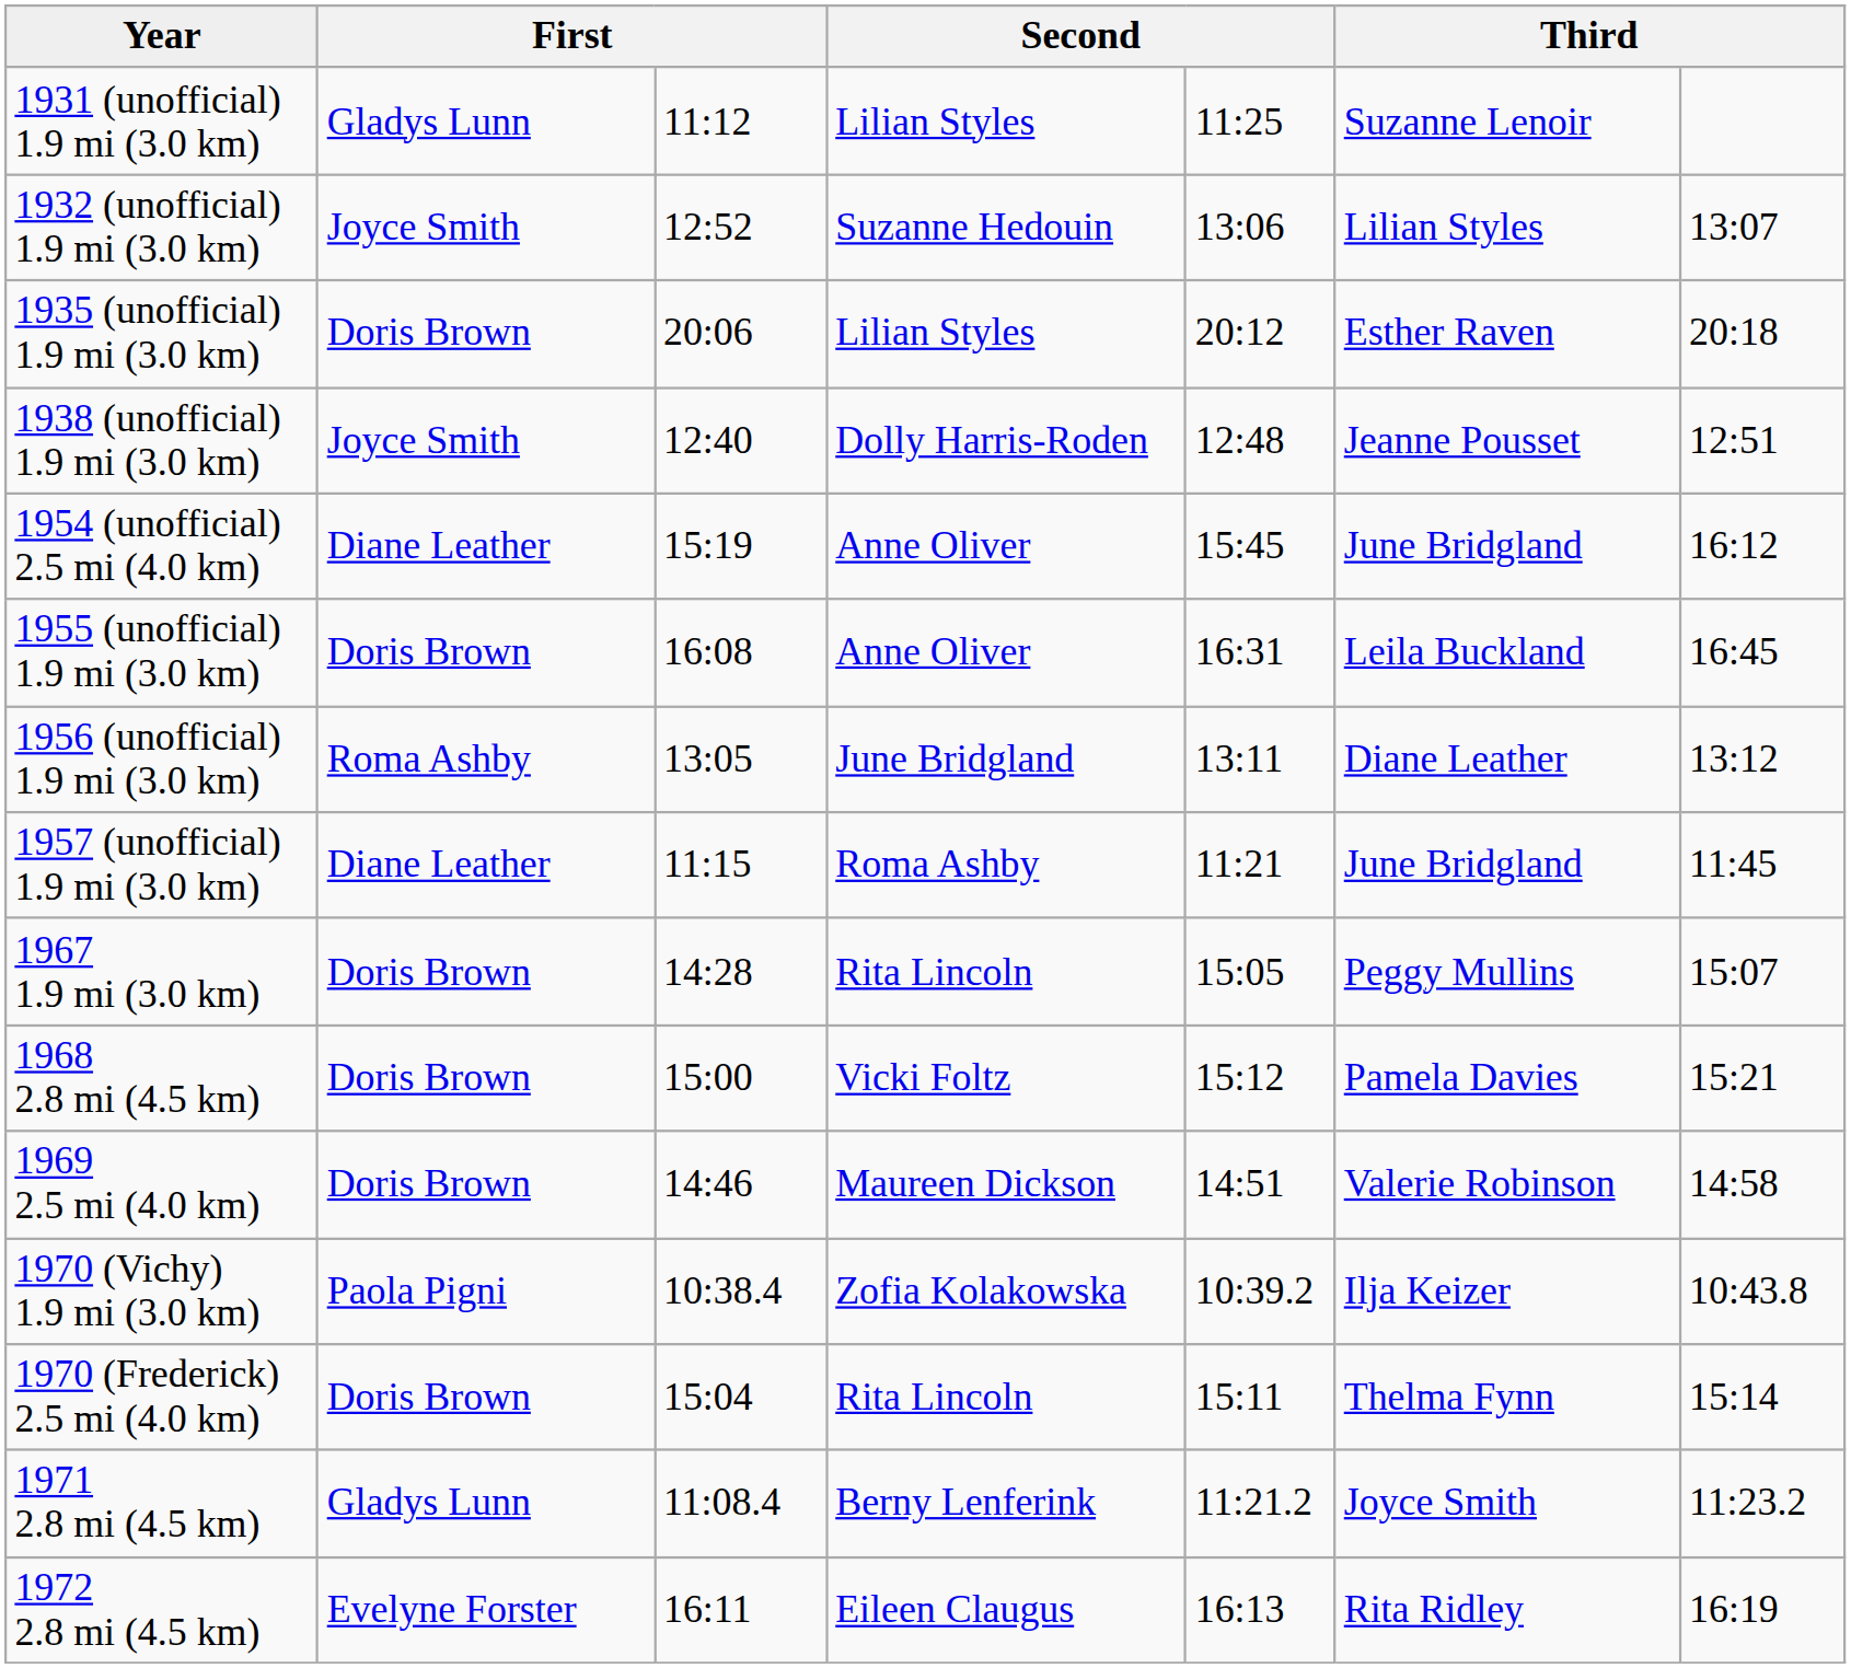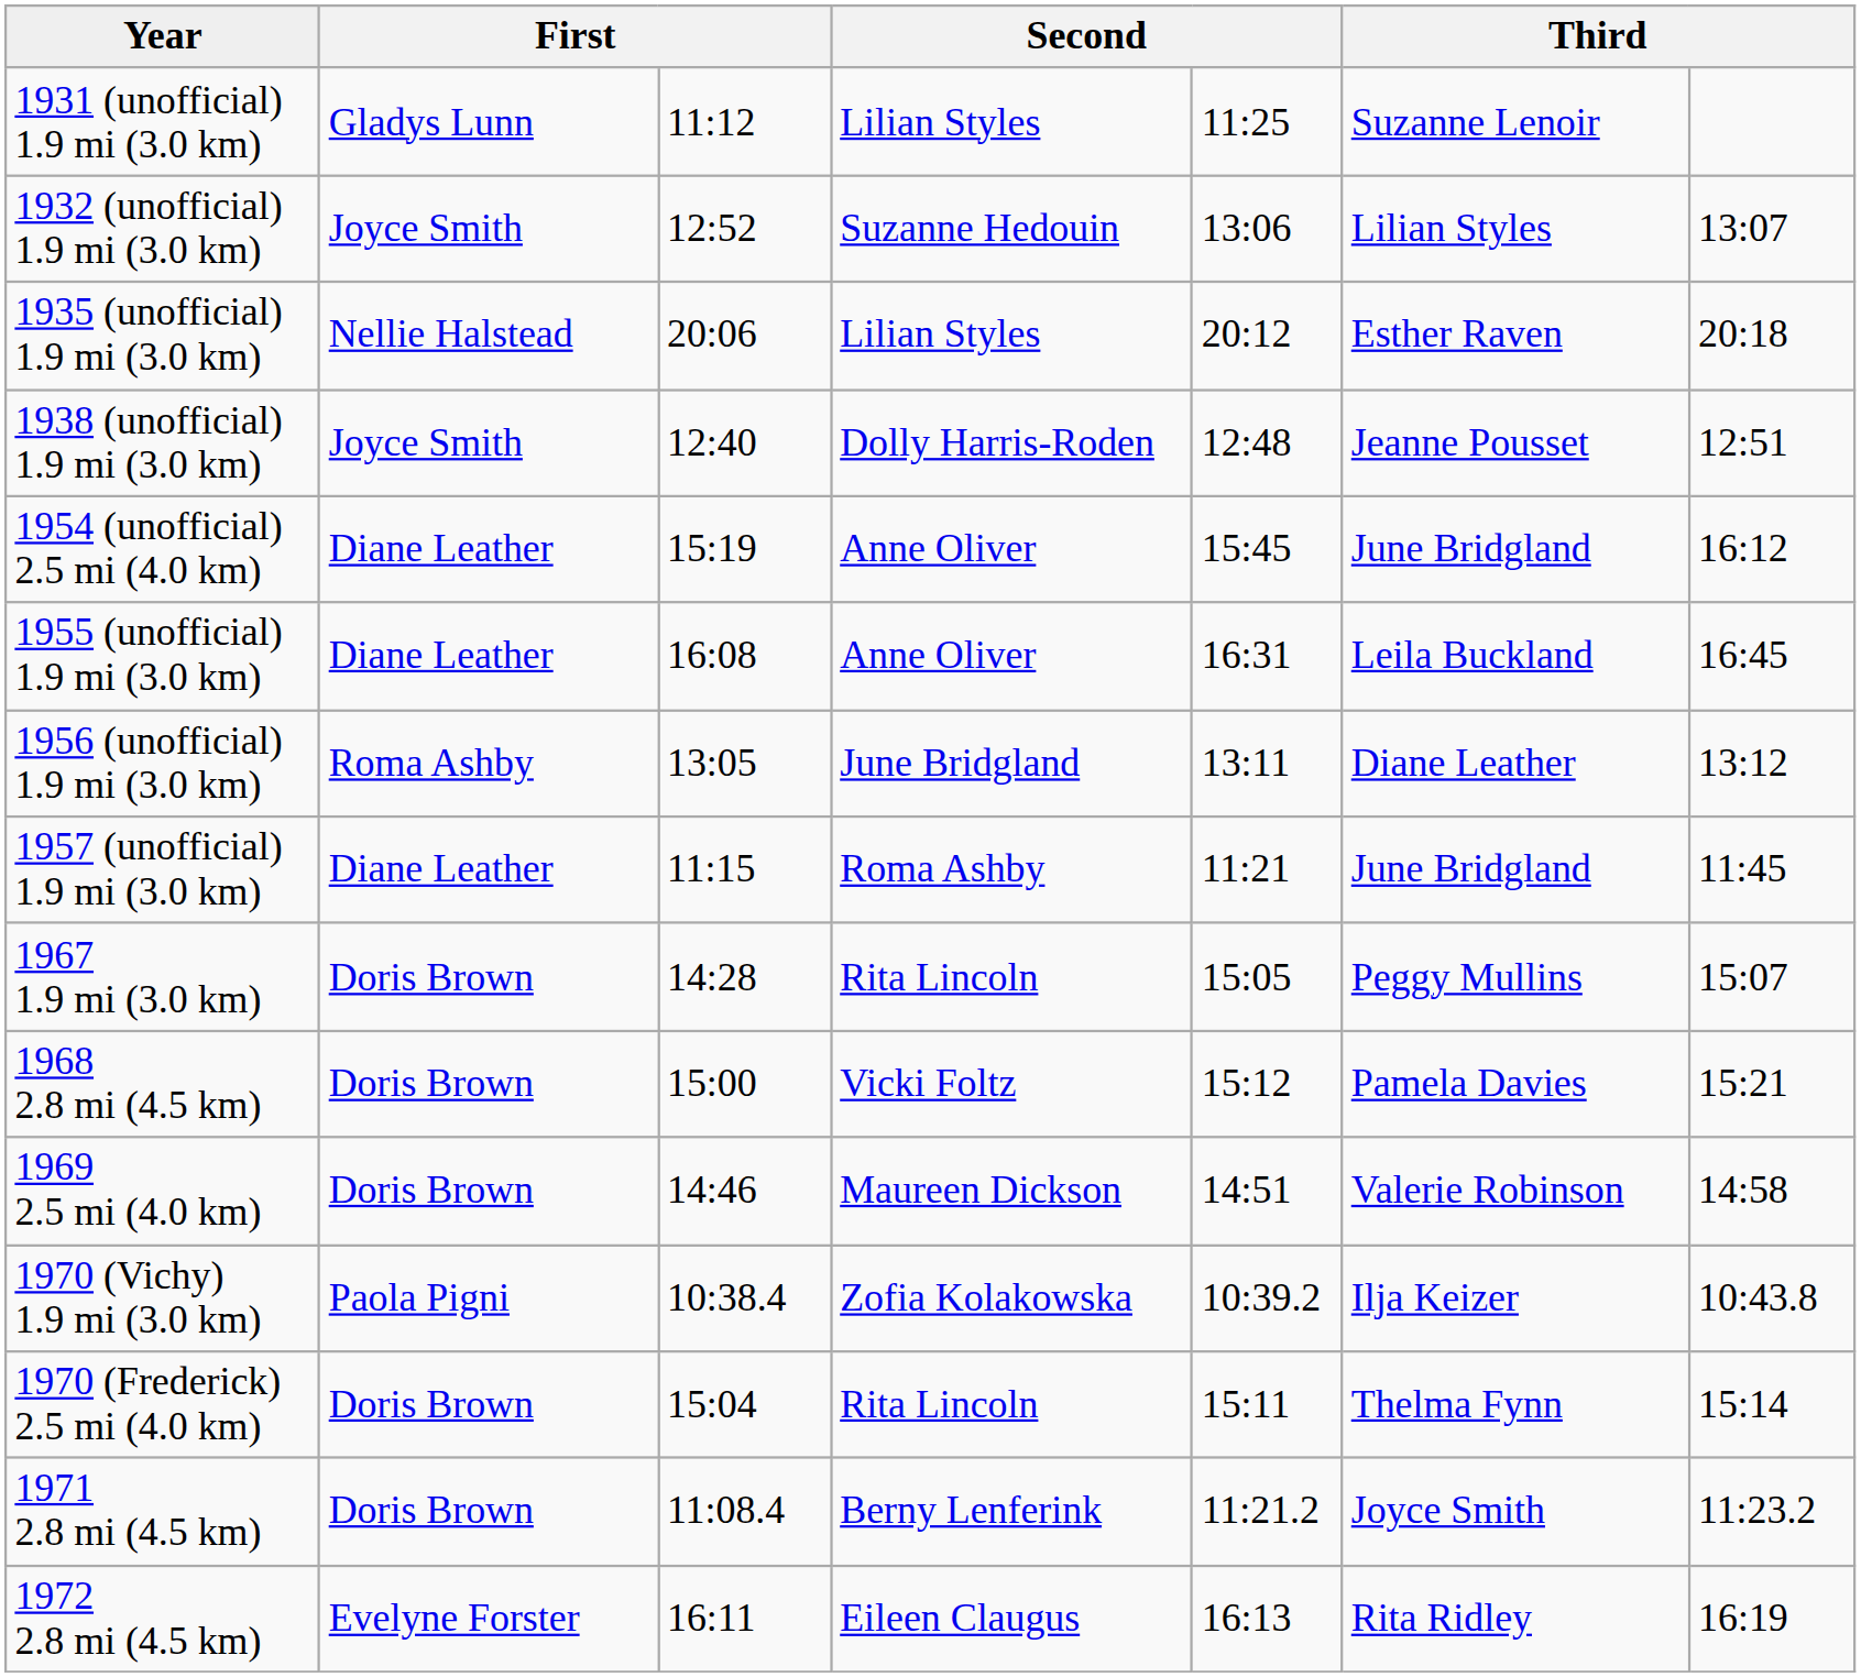1935 (unofficial) 1.9 mi (3.0 km) | column 2: Doris Brown -> Nellie Halstead
1955 (unofficial) 1.9 mi (3.0 km) | column 2: Doris Brown -> Diane Leather
1971 2.8 mi (4.5 km) | column 2: Gladys Lunn -> Doris Brown
